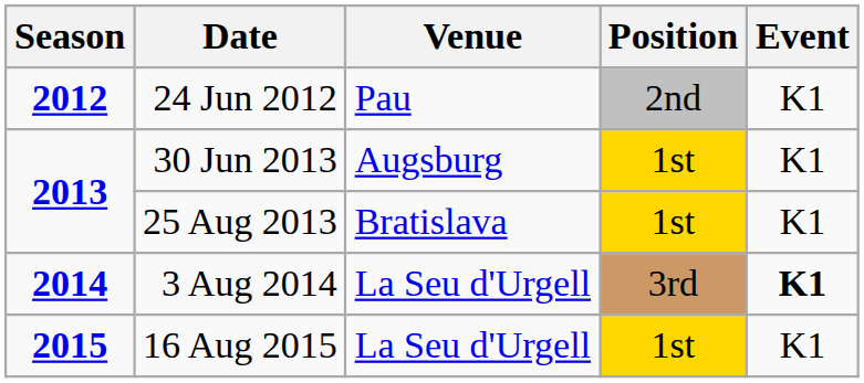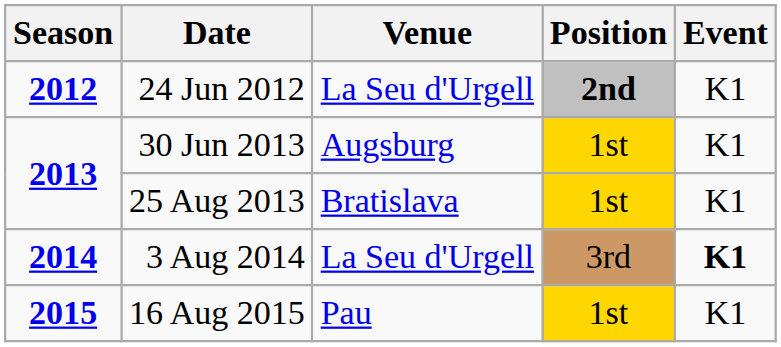24 Jun 2012 | Venue: Pau -> La Seu d'Urgell
24 Jun 2012 | Position: normal -> bold
16 Aug 2015 | Venue: La Seu d'Urgell -> Pau
